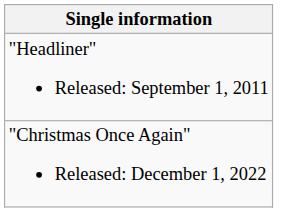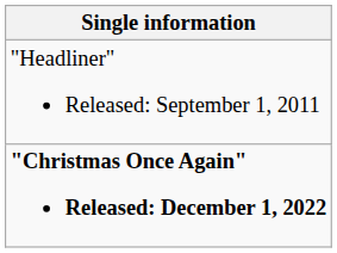row 3 | column 1: normal -> bold
